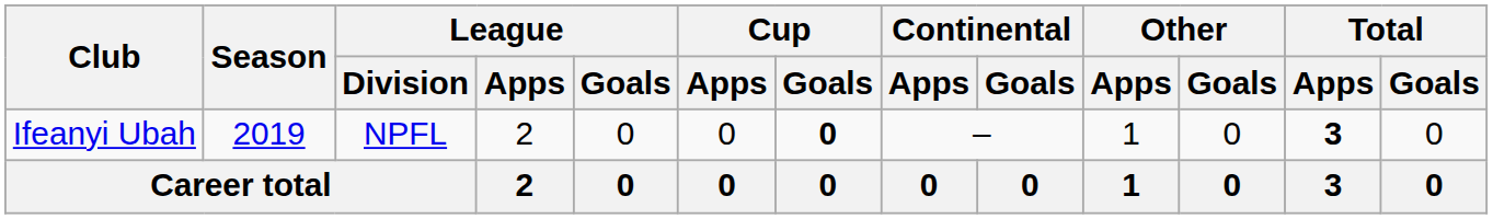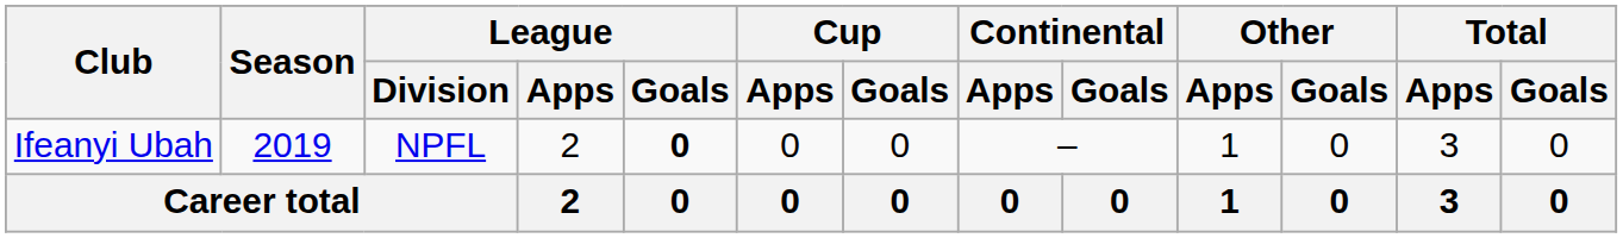Ifeanyi Ubah | League / Goals: normal -> bold
Ifeanyi Ubah | Cup / Goals: bold -> normal
Ifeanyi Ubah | Total / Apps: bold -> normal
